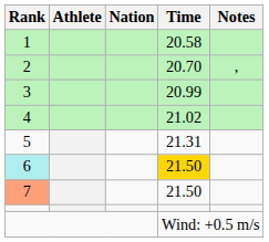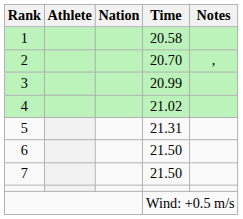6 | Rank: paleturquoise background -> no background
6 | Time: gold background -> no background
7 | Rank: lightsalmon background -> no background
